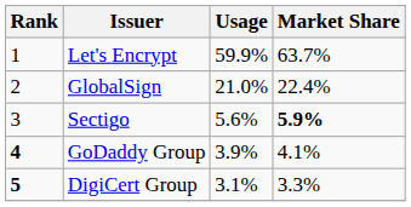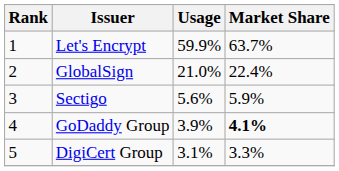Sectigo | Market Share: bold -> normal
GoDaddy Group | Rank: bold -> normal
GoDaddy Group | Market Share: normal -> bold
DigiCert Group | Rank: bold -> normal
